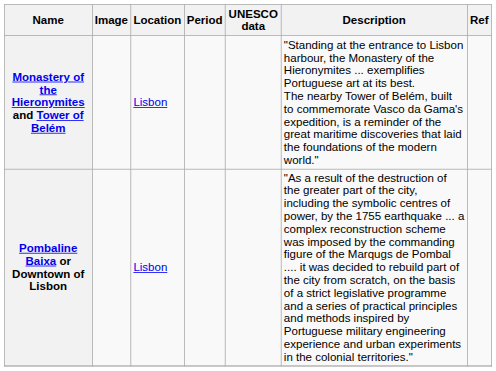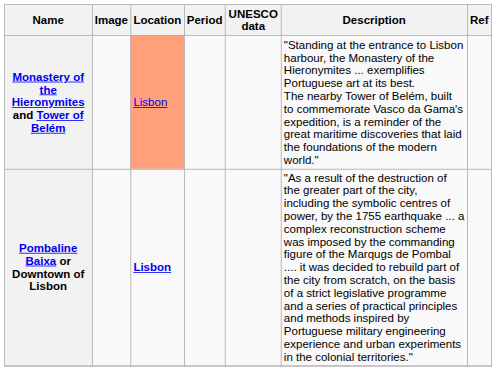Monastery of the Hieronymites and Tower of Belém | Location: no background -> lightsalmon background
Pombaline Baixa or Downtown of Lisbon | Location: normal -> bold
